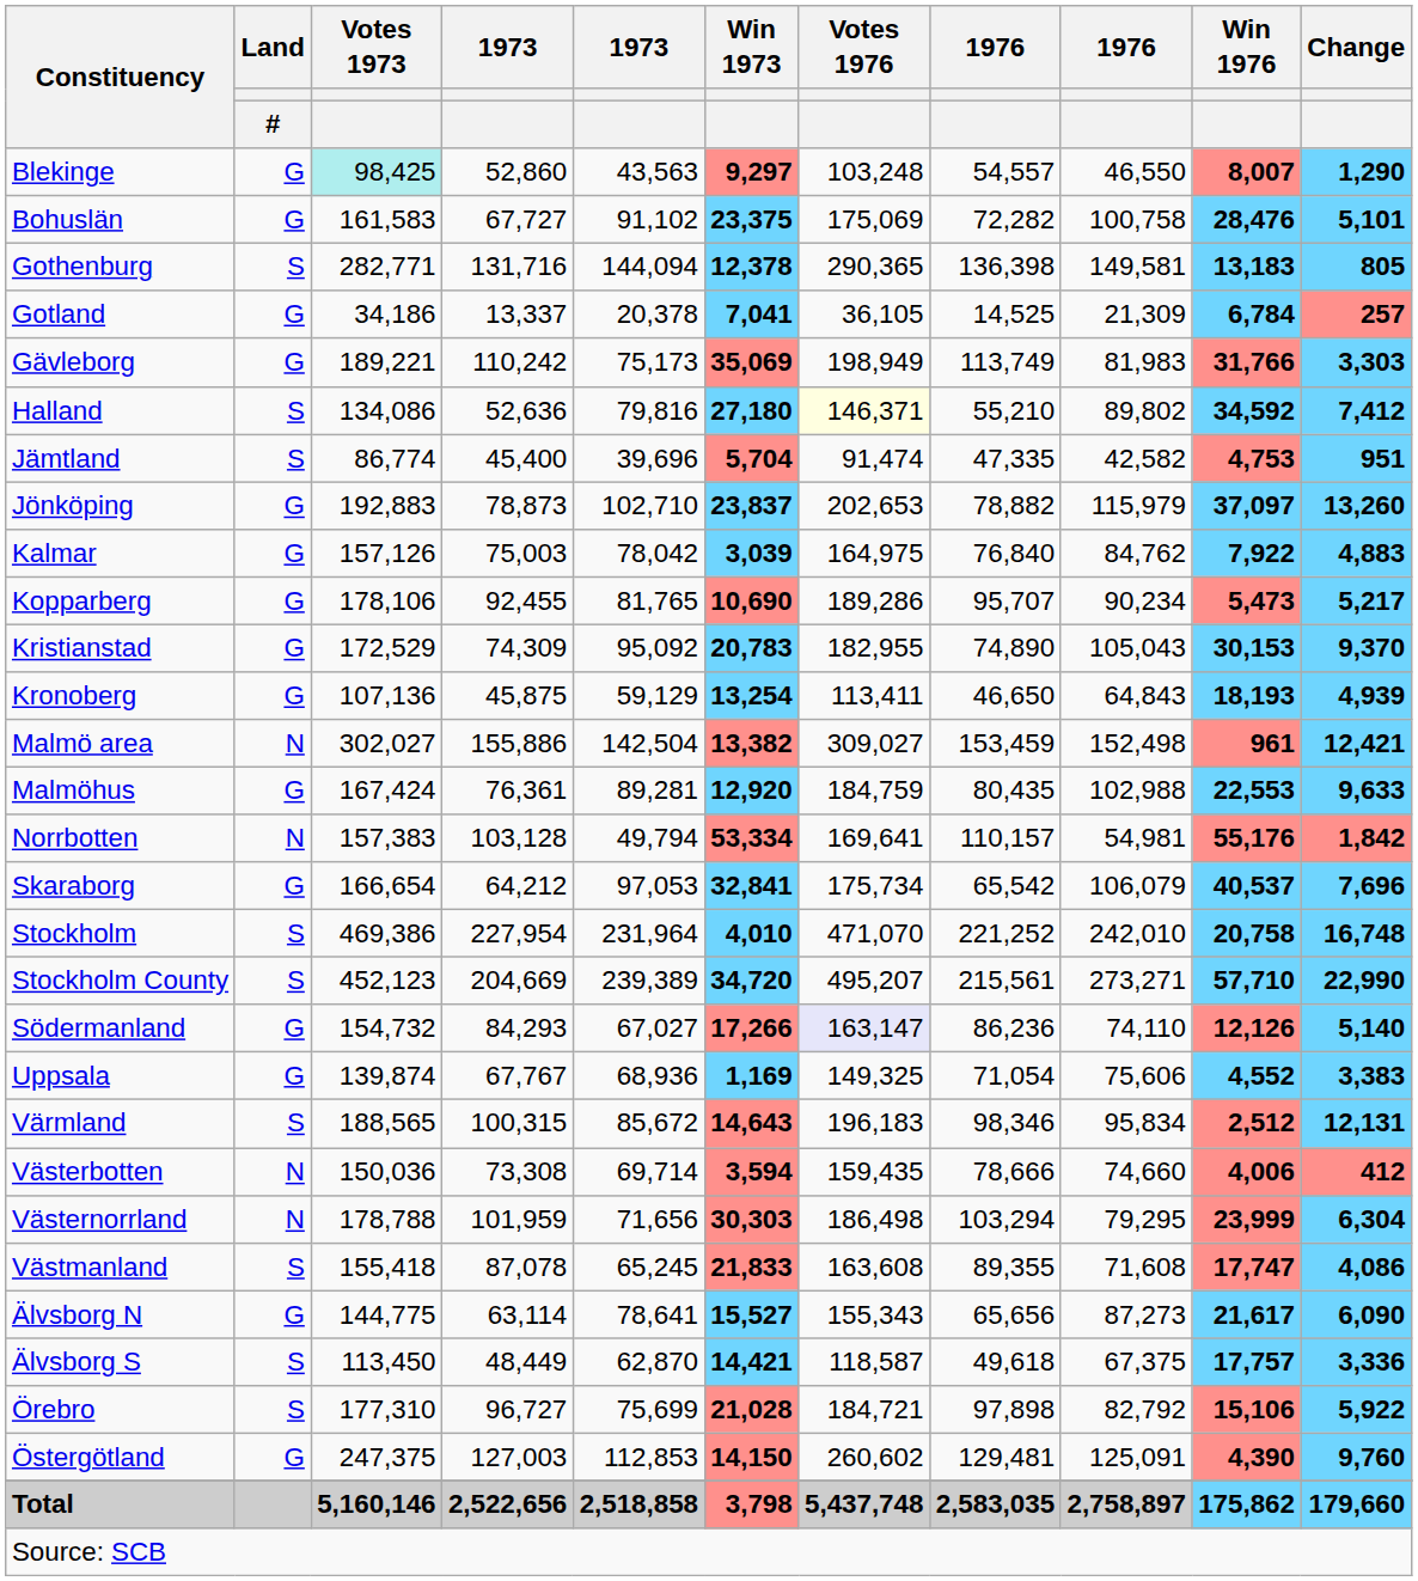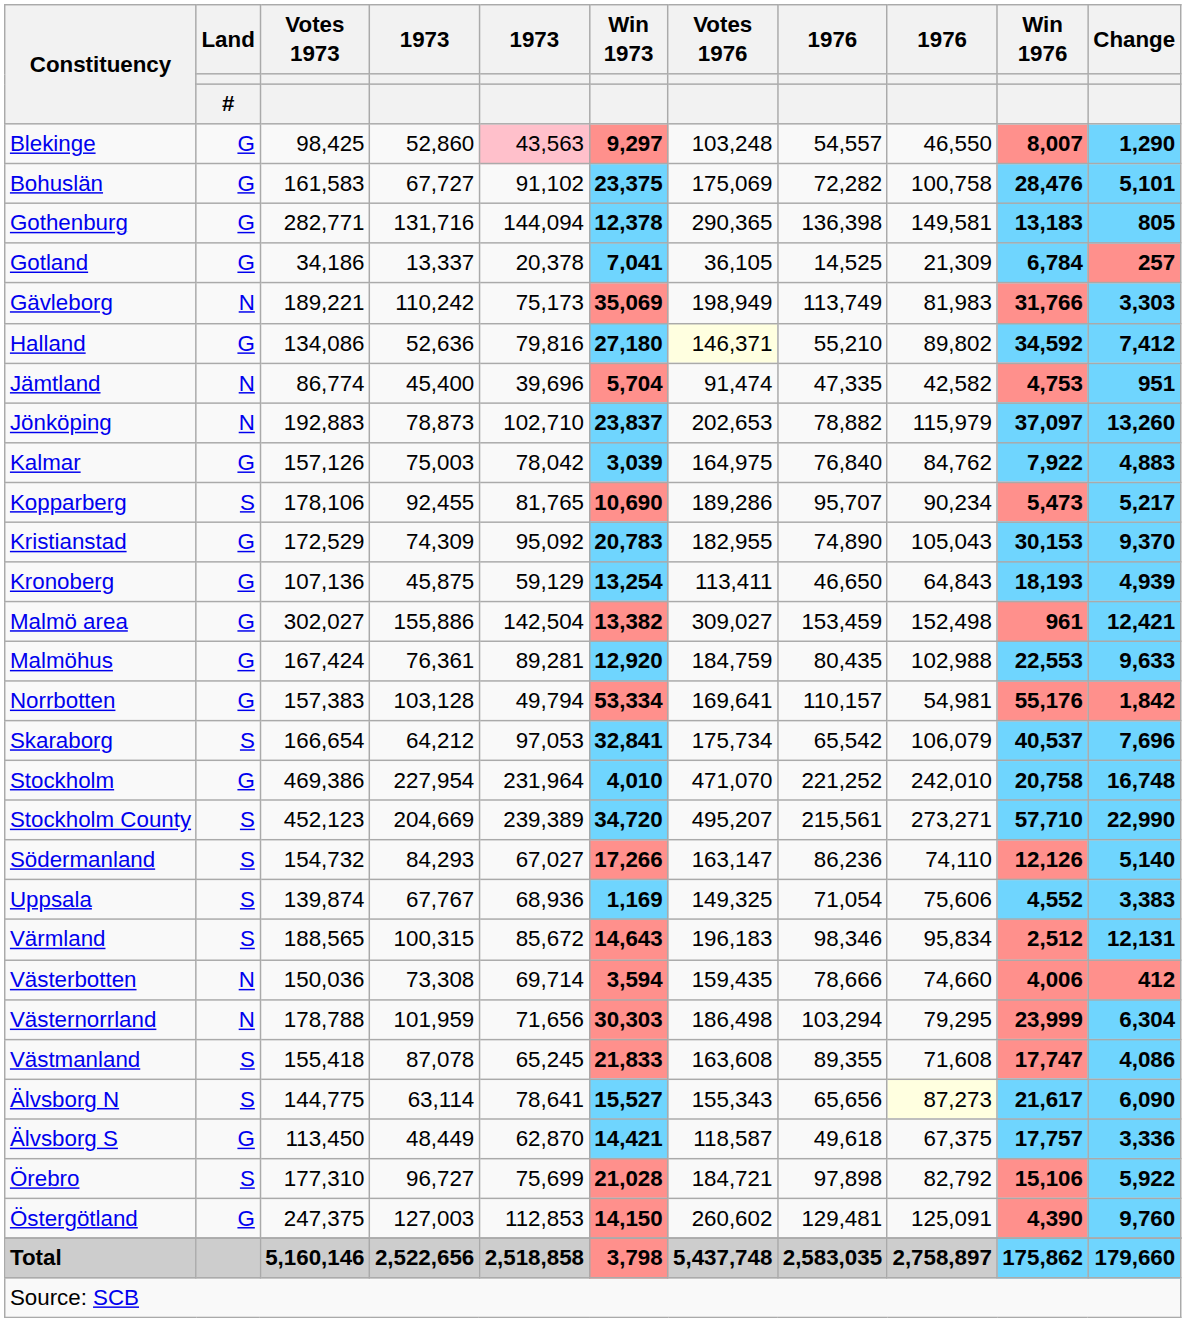Blekinge | Votes 1973: paleturquoise background -> no background
Blekinge | column 5: no background -> pink background
Gothenburg | Land / #: S -> G
Gävleborg | Land / #: G -> N
Halland | Land / #: S -> G
Jämtland | Land / #: S -> N
Jönköping | Land / #: G -> N
Kopparberg | Land / #: G -> S
Malmö area | Land / #: N -> G
Norrbotten | Land / #: N -> G
Skaraborg | Land / #: G -> S
Stockholm | Land / #: S -> G
Södermanland | Land / #: G -> S
Södermanland | Votes 1976: lavender background -> no background
Uppsala | Land / #: G -> S
Älvsborg N | Land / #: G -> S
Älvsborg N | column 9: no background -> lightyellow background
Älvsborg S | Land / #: S -> G
